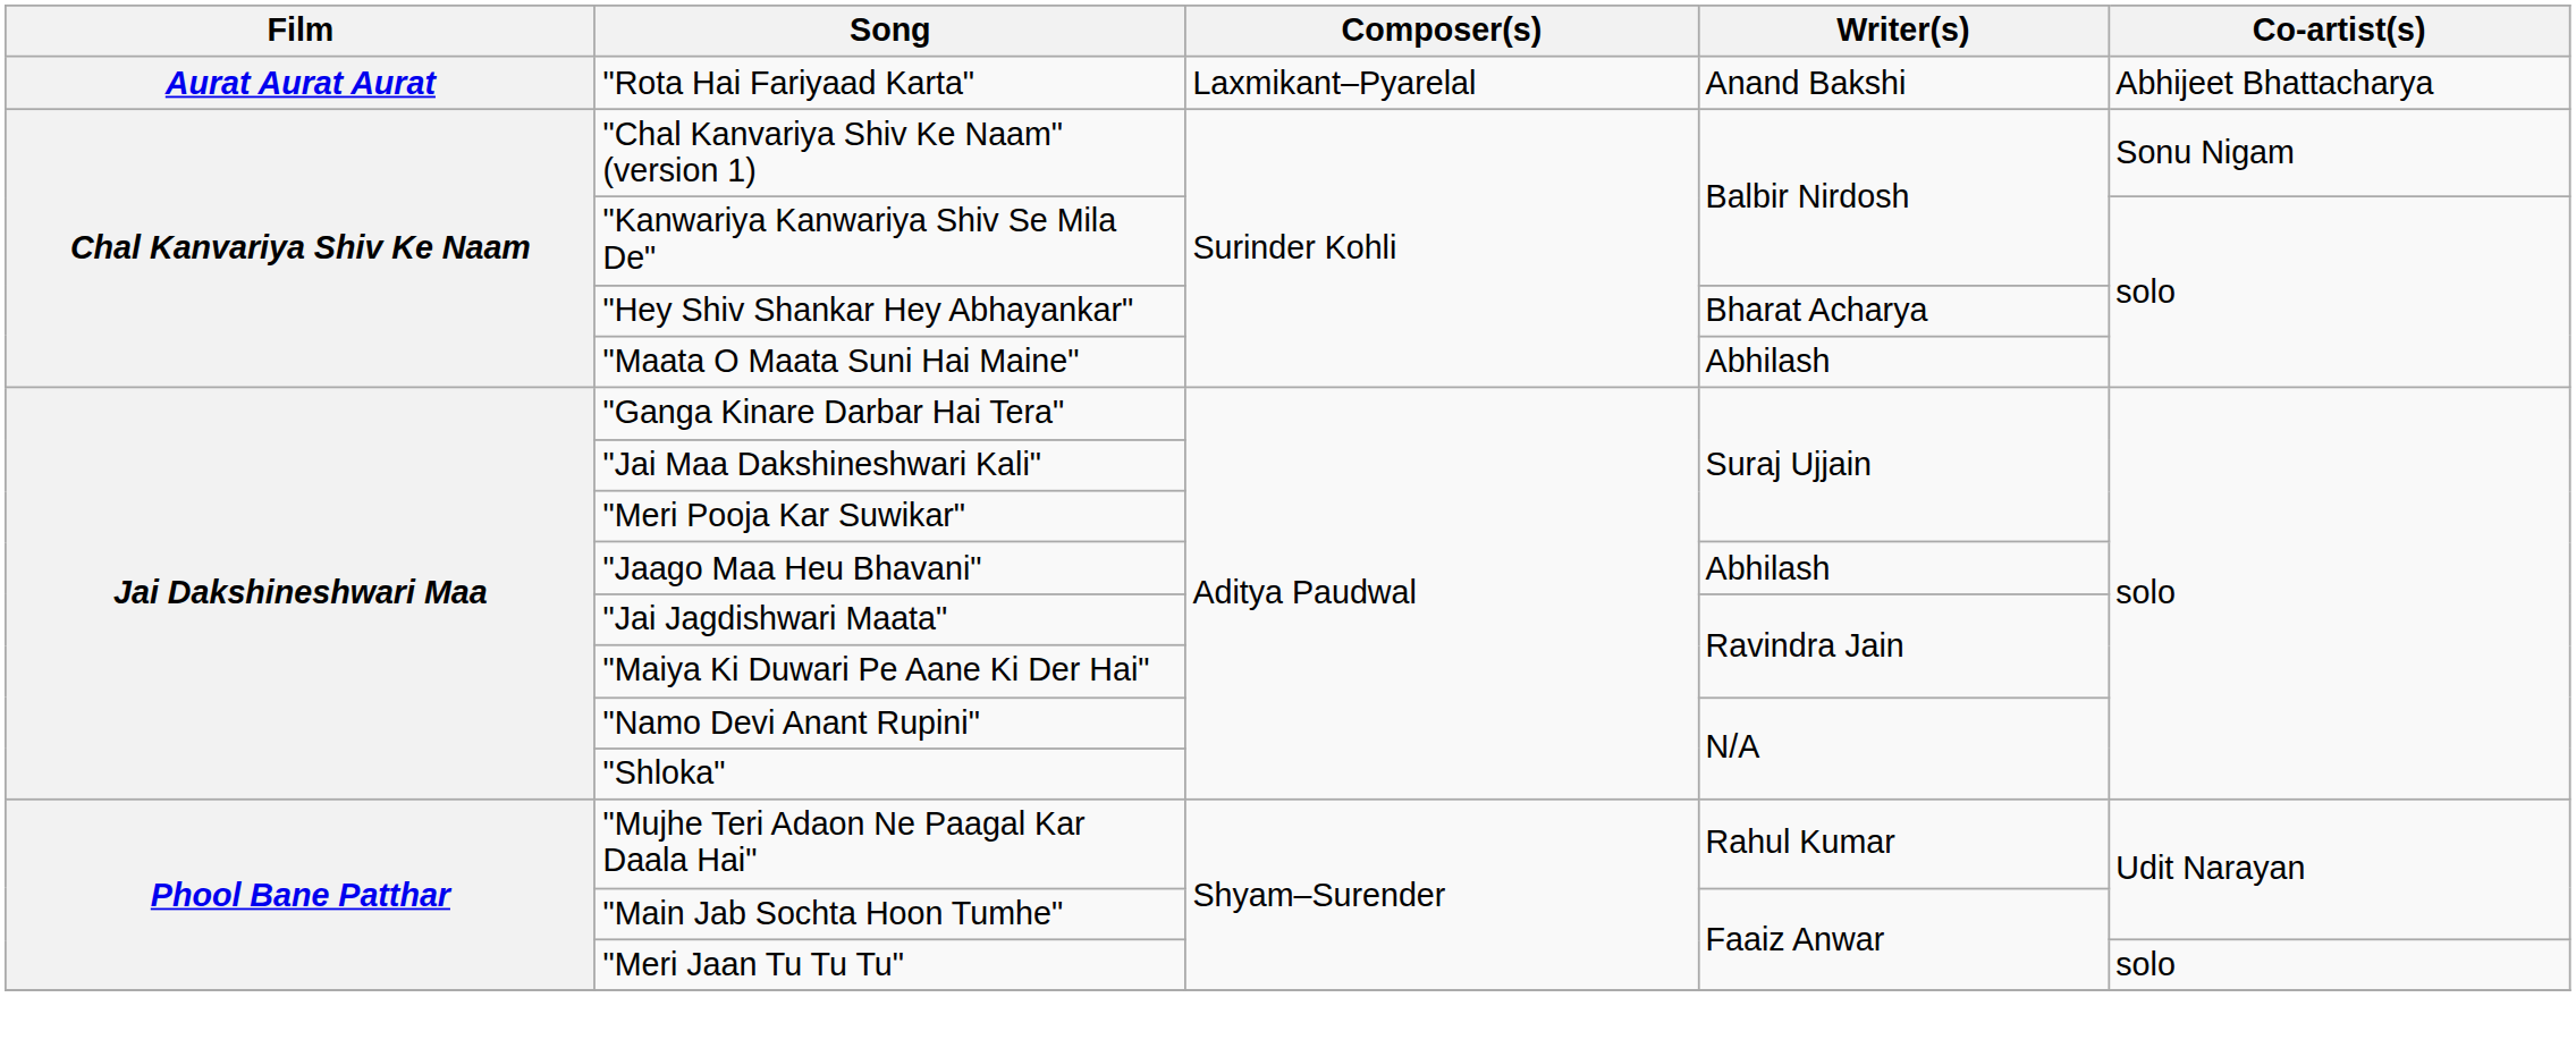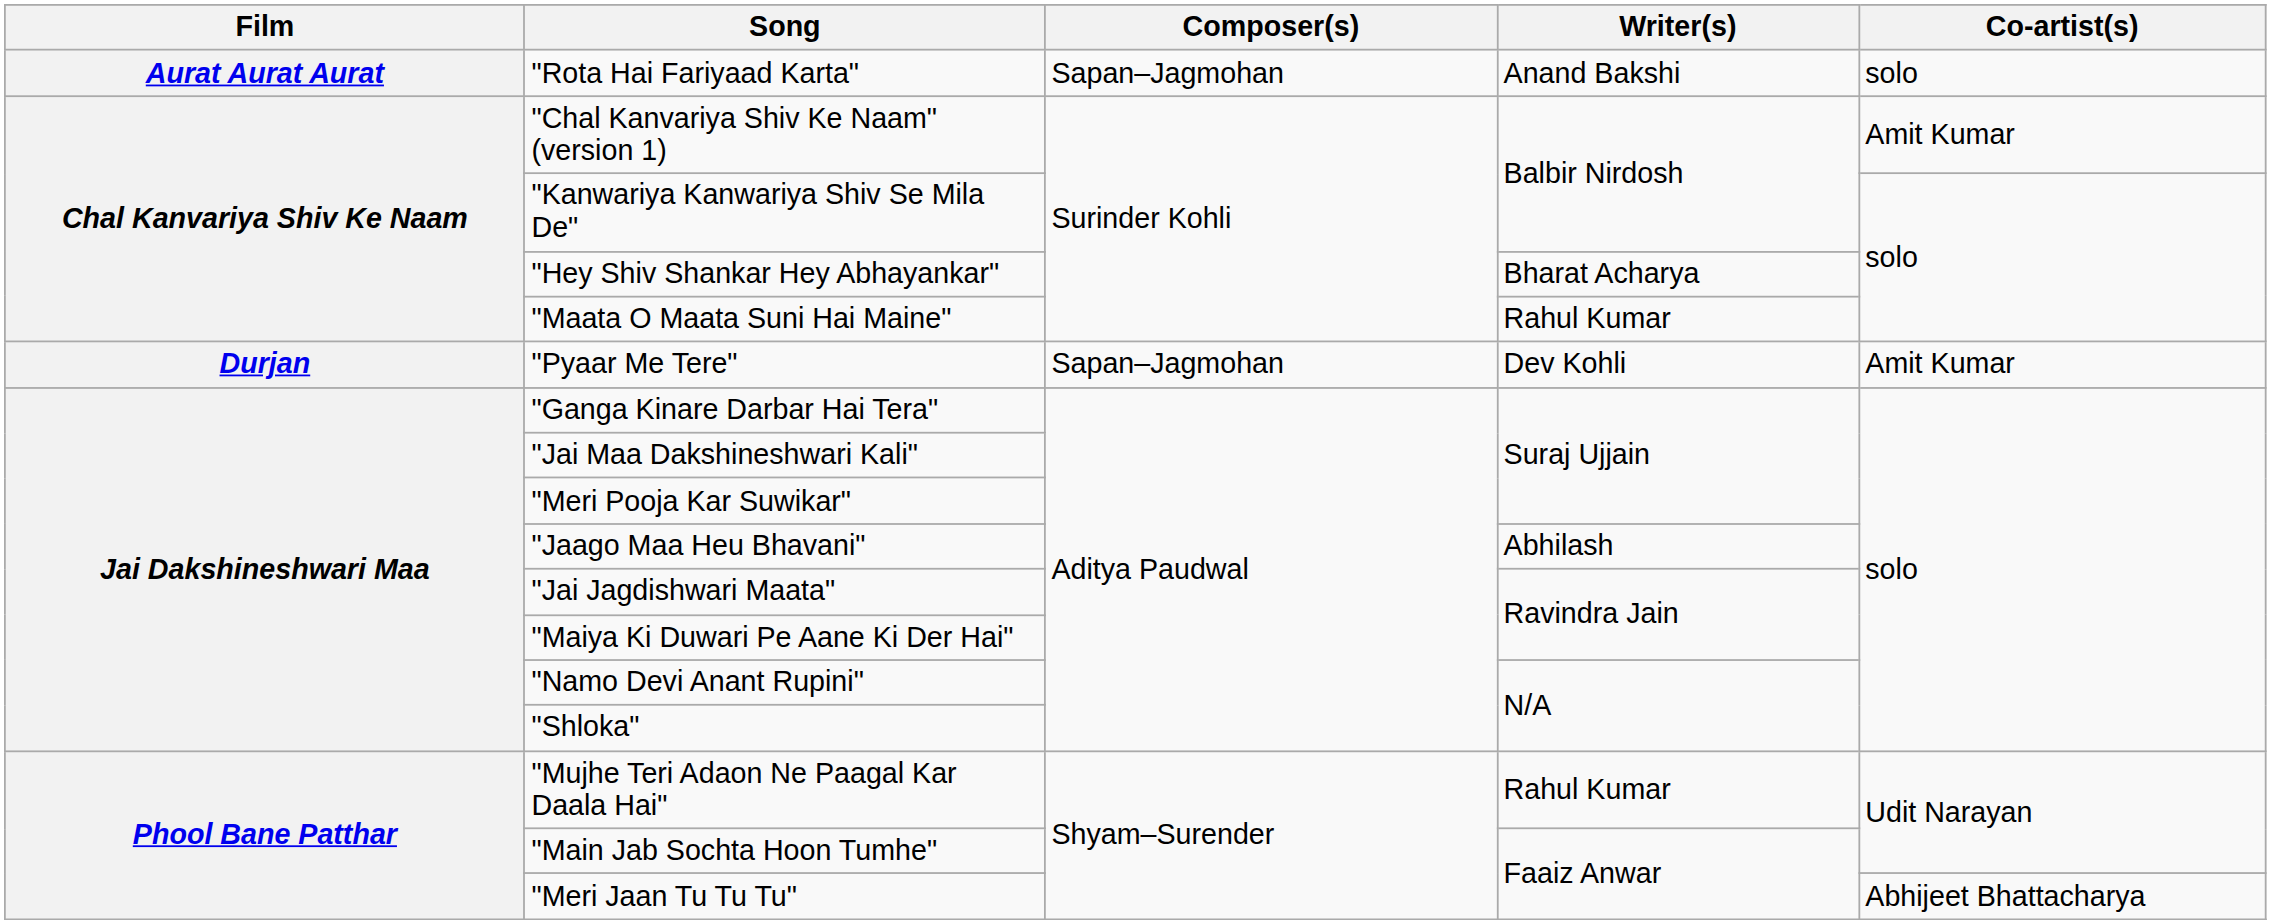"Rota Hai Fariyaad Karta" | Composer(s): Laxmikant–Pyarelal -> Sapan–Jagmohan
"Rota Hai Fariyaad Karta" | Co-artist(s): Abhijeet Bhattacharya -> solo
"Chal Kanvariya Shiv Ke Naam" (version 1) | Co-artist(s): Sonu Nigam -> Amit Kumar
"Maata O Maata Suni Hai Maine" | Writer(s): Abhilash -> Rahul Kumar
+ row: Durjan | "Pyaar Me Tere" | Sapan–Jagmohan | Dev Kohli | Amit Kumar
"Meri Jaan Tu Tu Tu" | Co-artist(s): solo -> Abhijeet Bhattacharya
